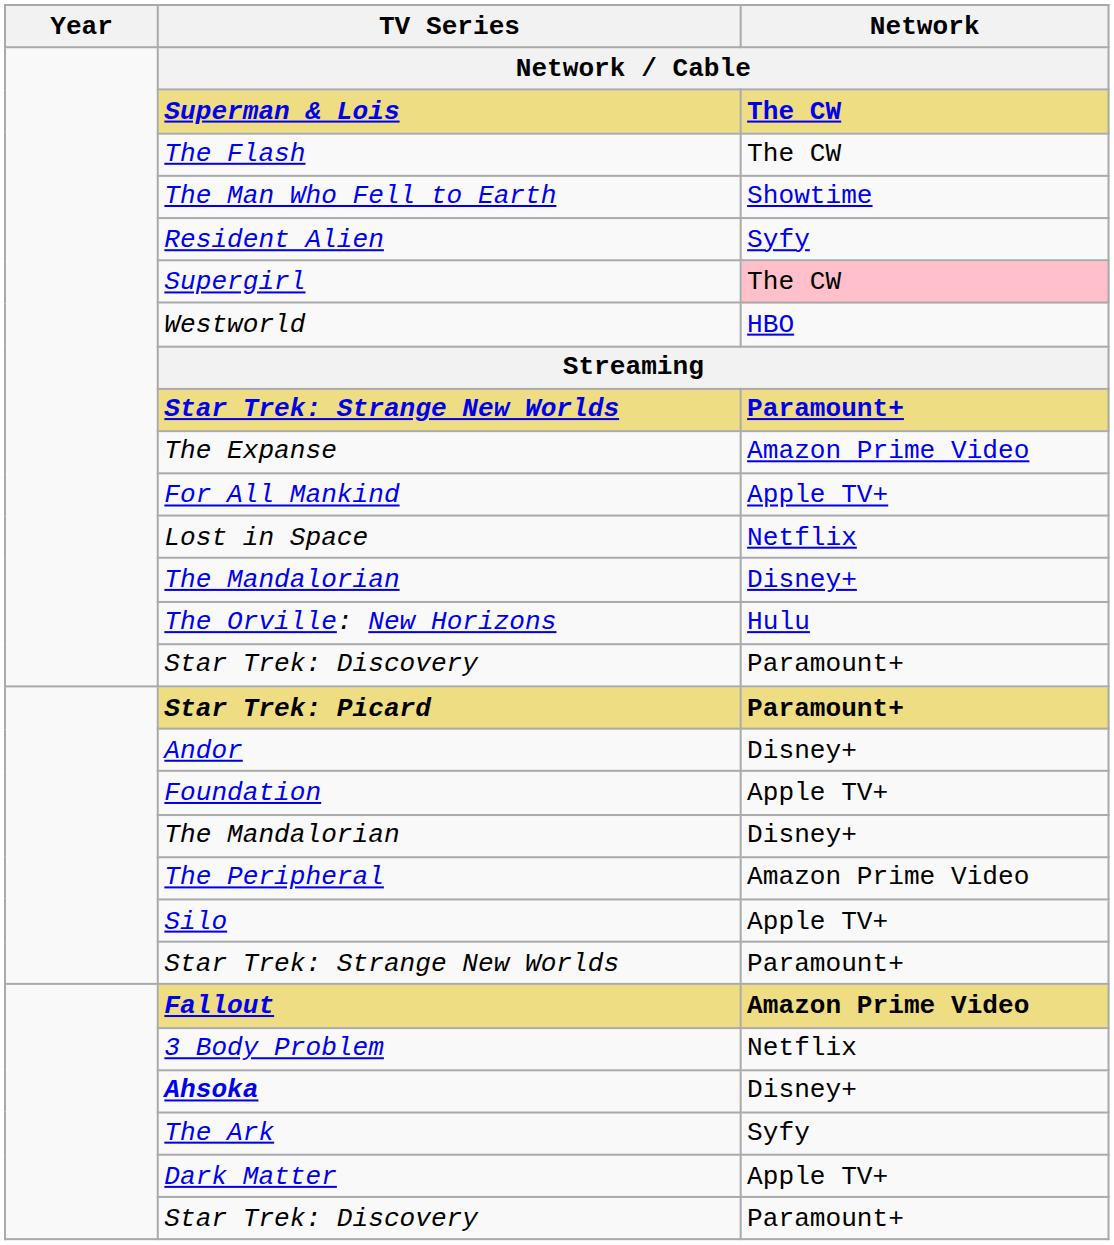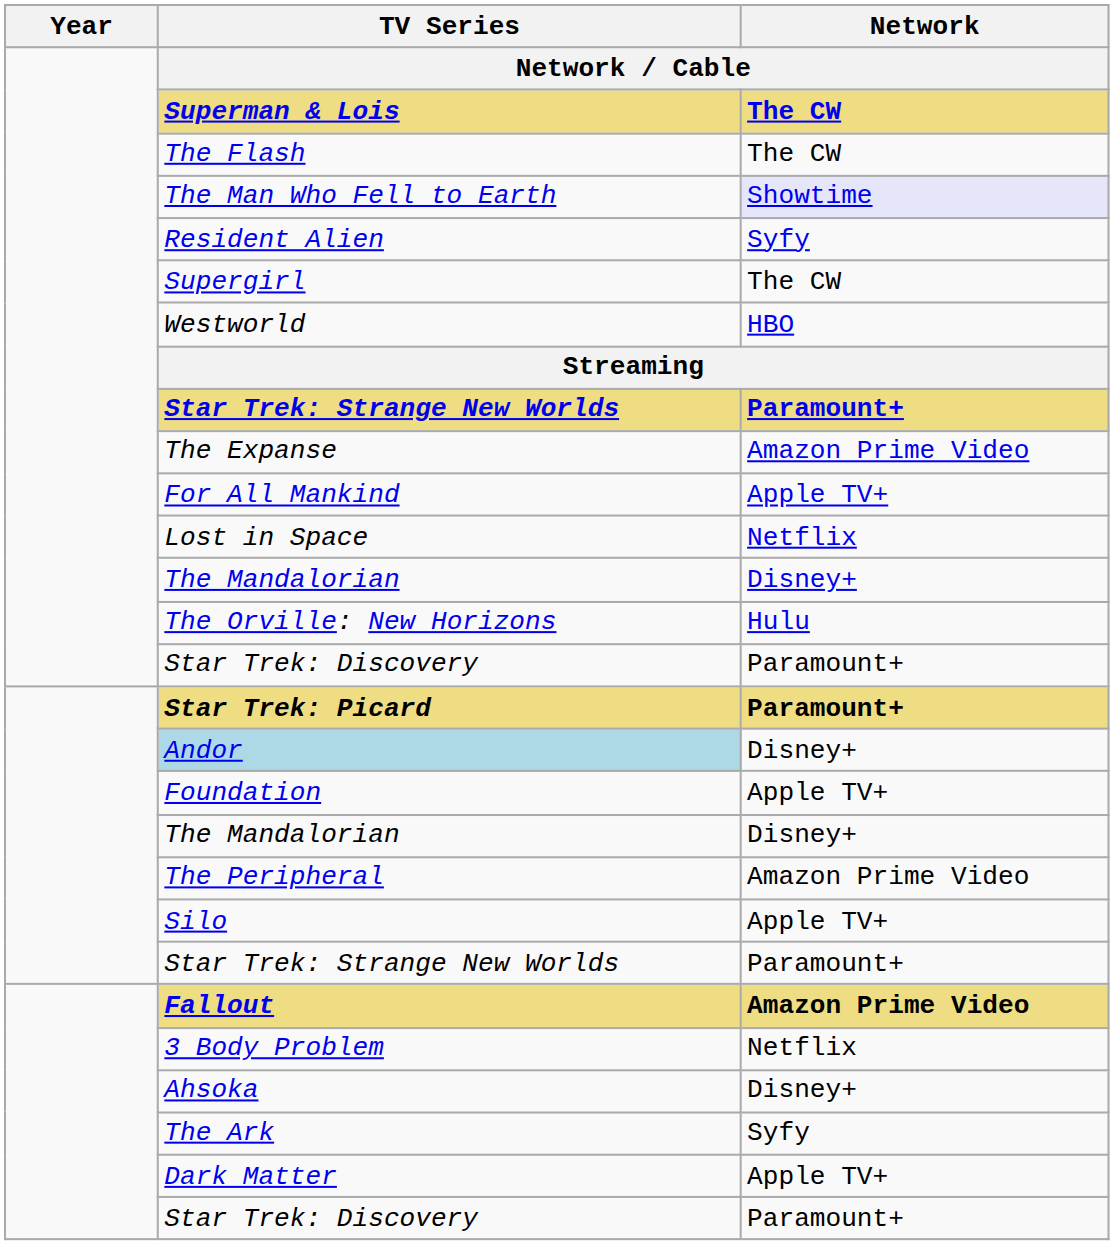The Man Who Fell to Earth | Network: no background -> lavender background
Supergirl | Network: pink background -> no background
Andor | TV Series: no background -> lightblue background
Ahsoka | TV Series: bold -> normal
